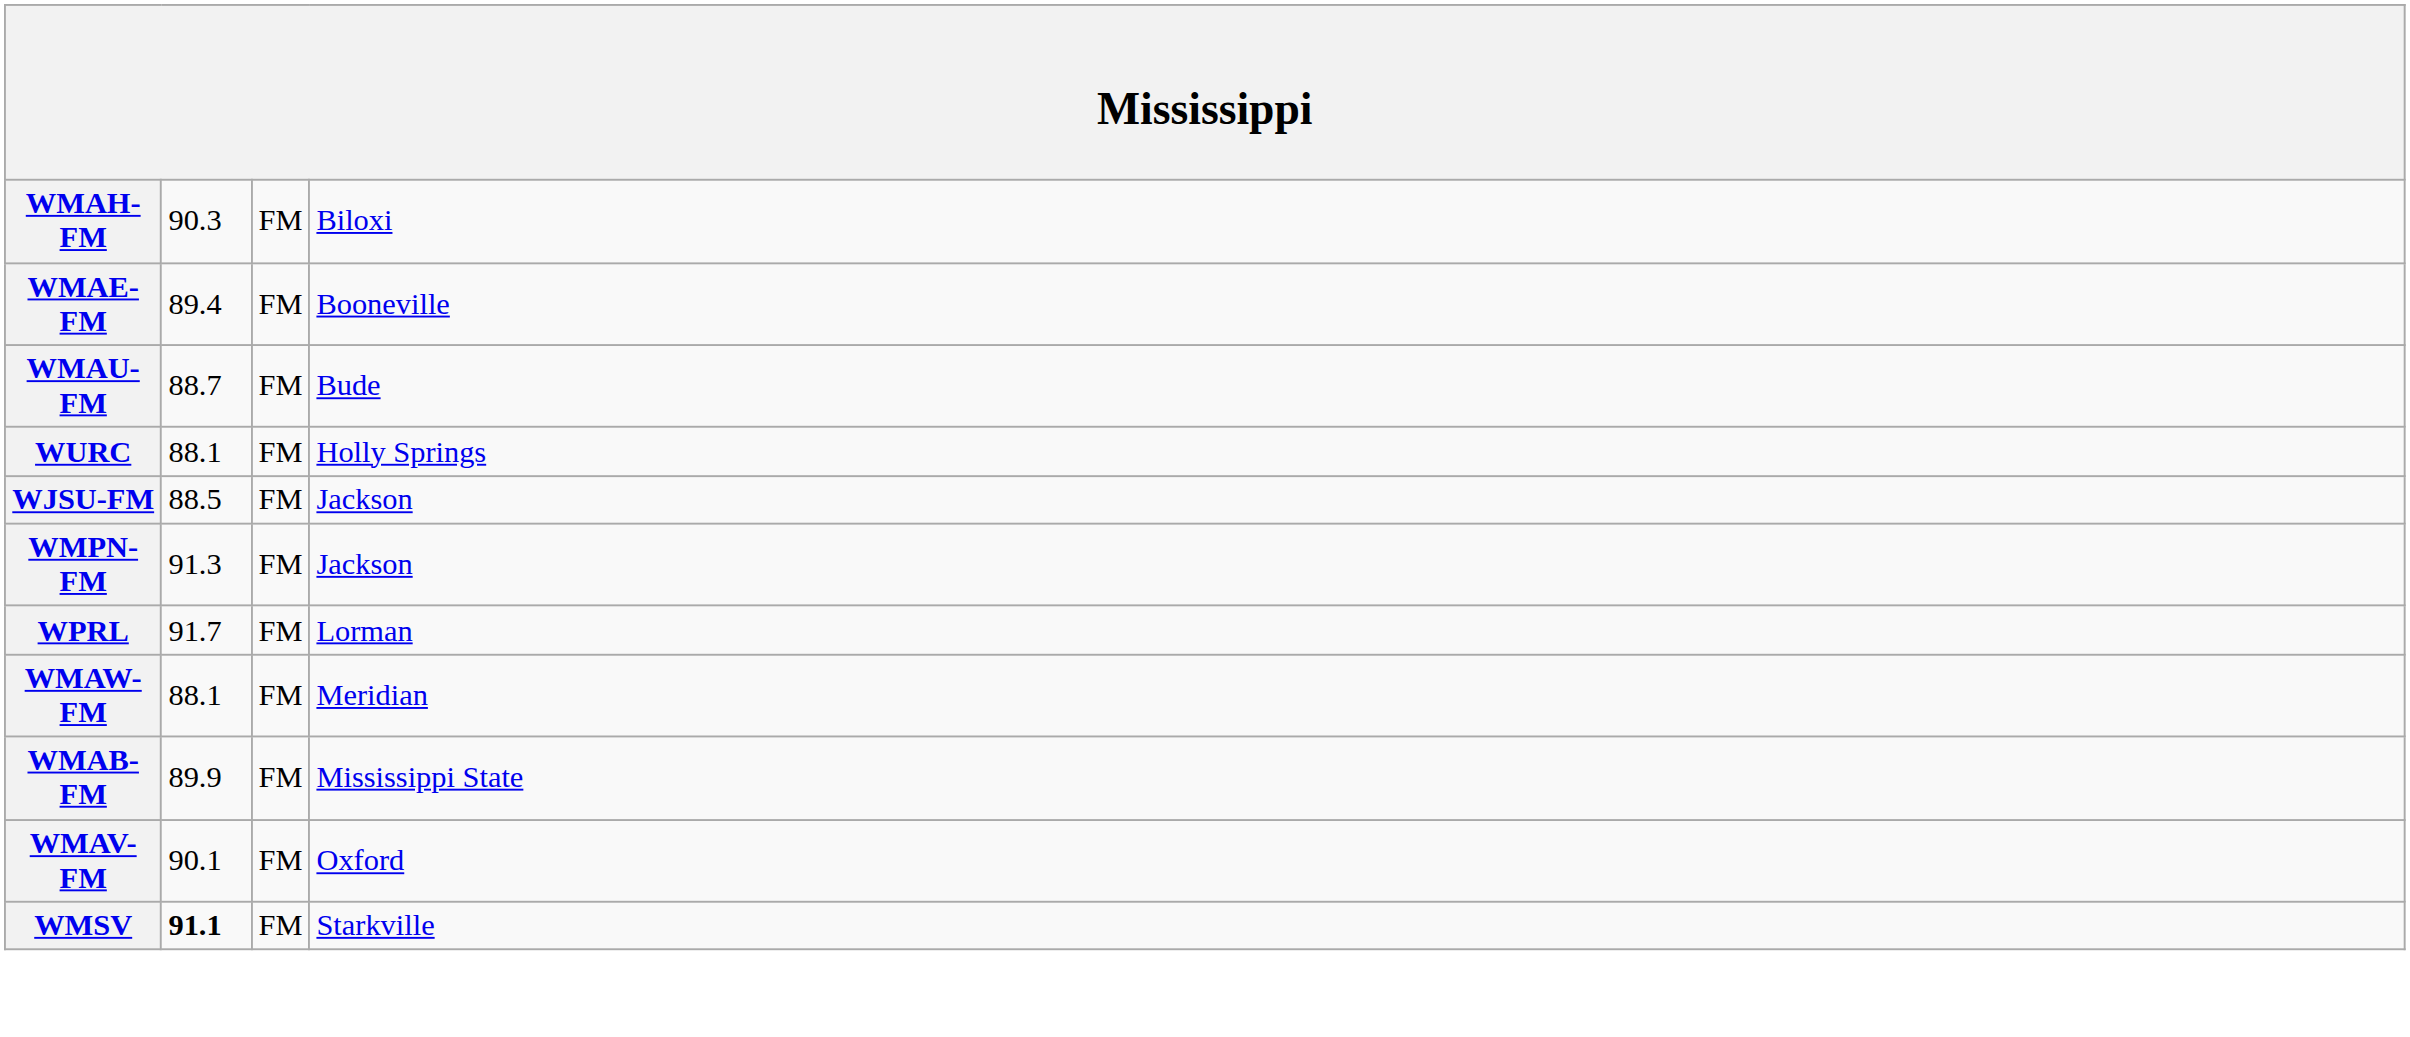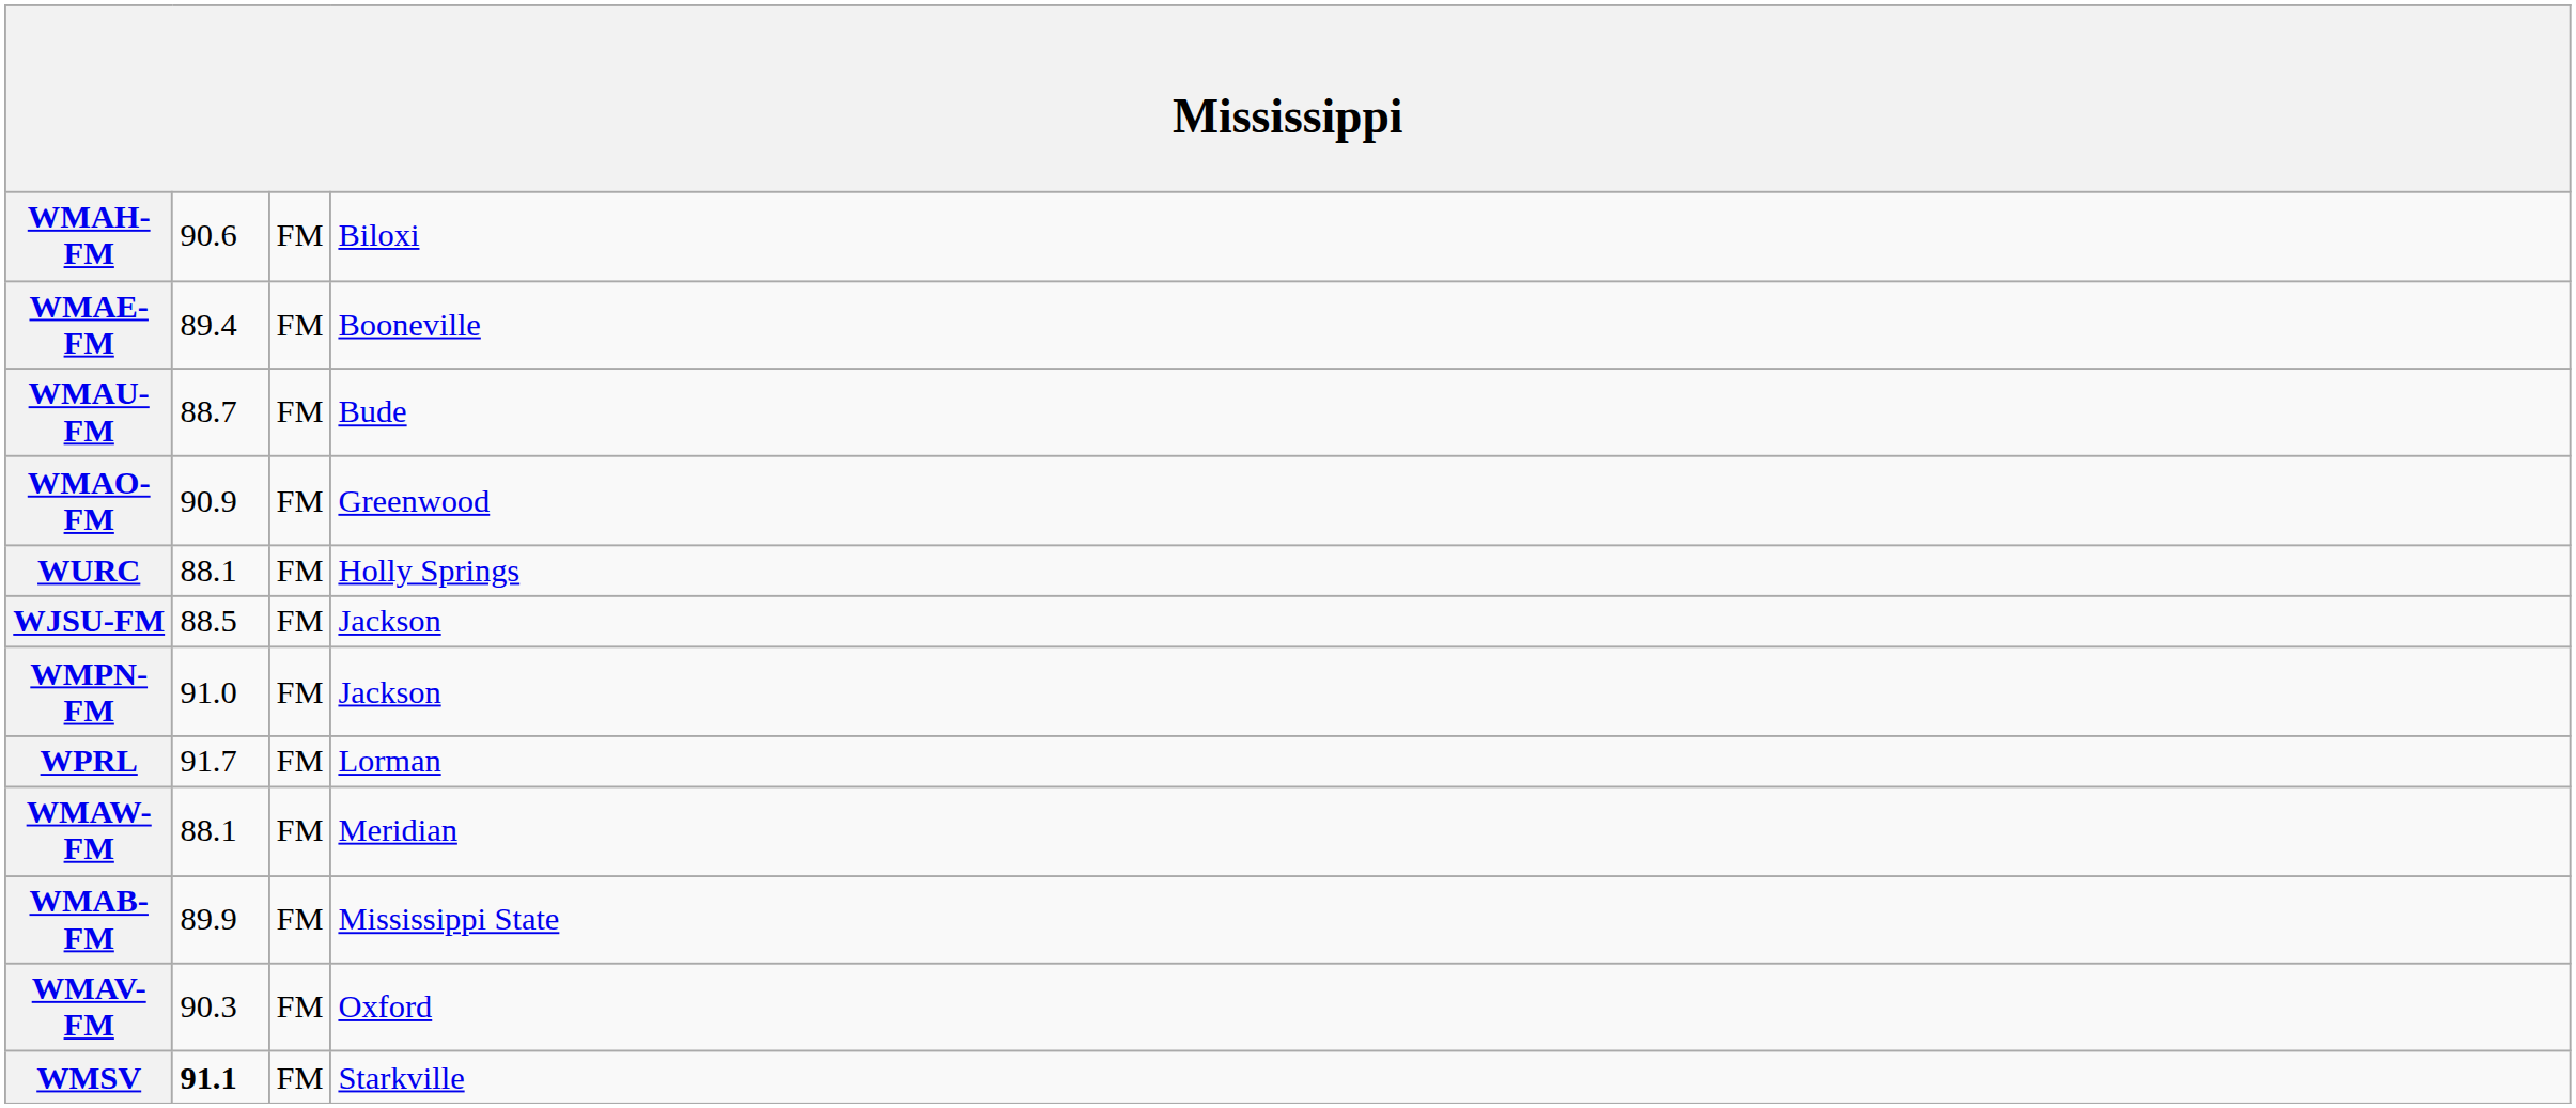WMAH-FM | column 2: 90.3 -> 90.6
+ row: WMAO-FM | 90.9 | FM | Greenwood
WMPN-FM | column 2: 91.3 -> 91.0
WMAV-FM | column 2: 90.1 -> 90.3
